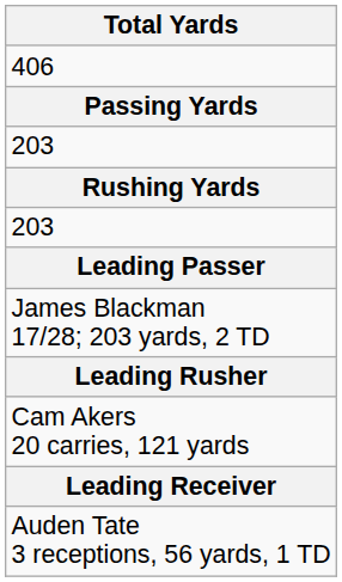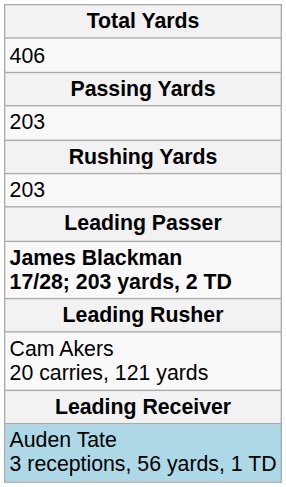row 8 | column 1: normal -> bold
row 12 | column 1: no background -> lightblue background
